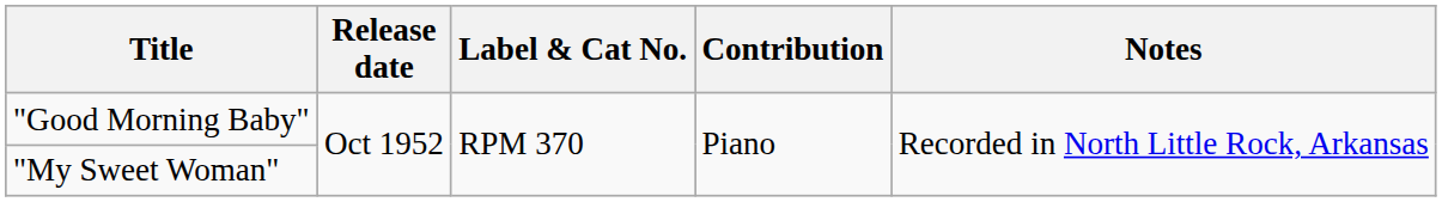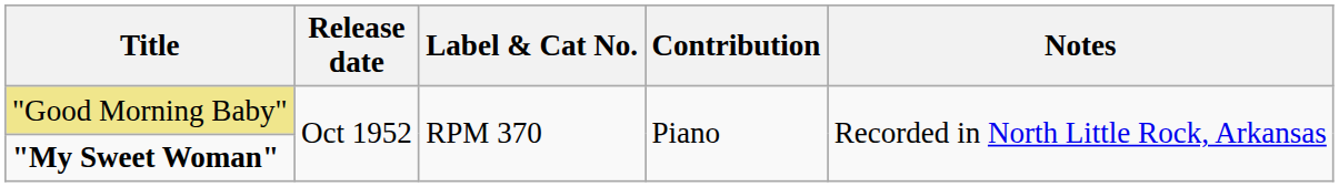"Good Morning Baby" | Title: no background -> khaki background
"My Sweet Woman" | Title: normal -> bold
